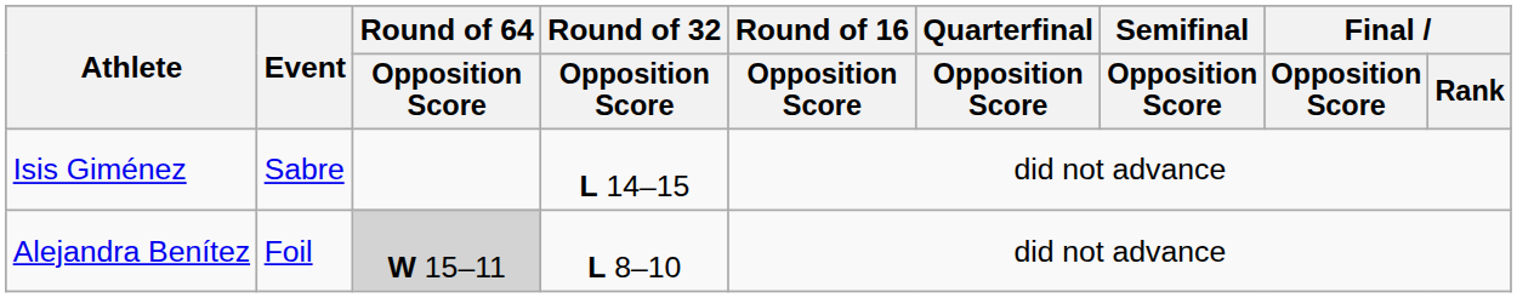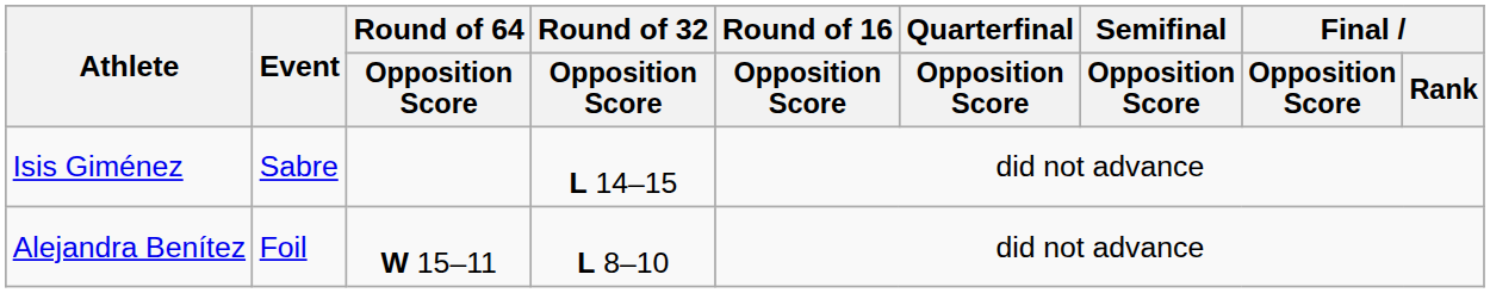Alejandra Benítez | Round of 64 / Opposition Score: lightgrey background -> no background
